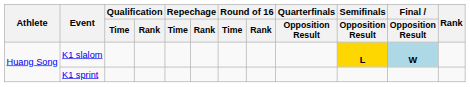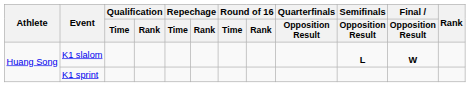K1 slalom | Semifinals / Opposition Result: gold background -> no background
K1 slalom | Final / Opposition Result: lightblue background -> no background
